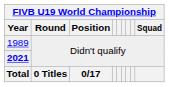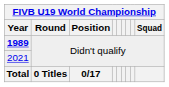1989 | Year: normal -> bold
2021 | Year: bold -> normal
